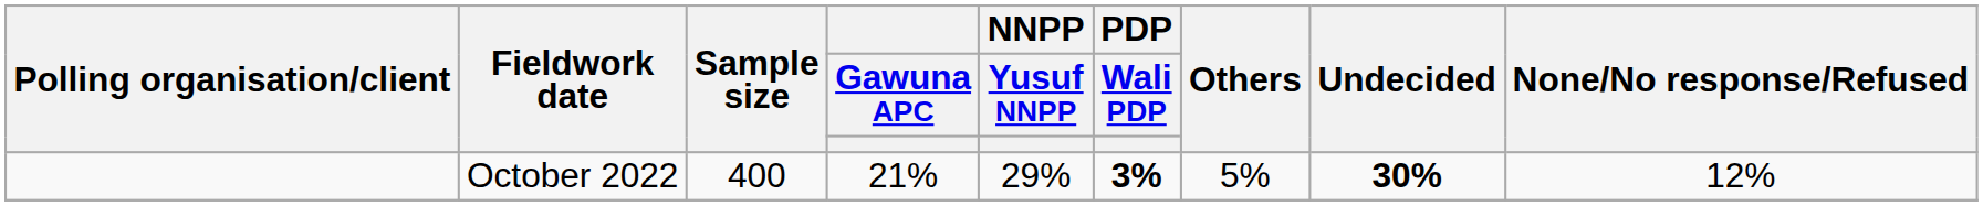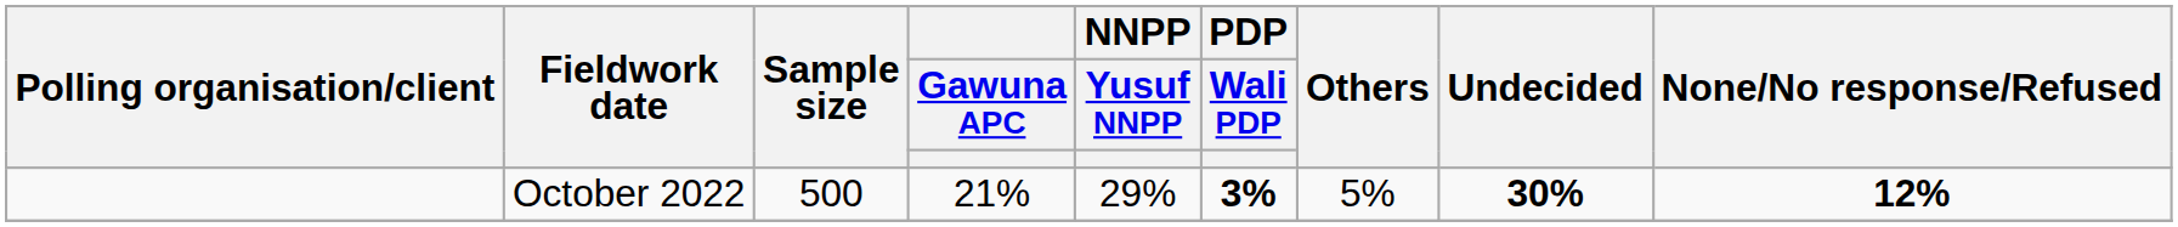October 2022 | Sample size: 400 -> 500
October 2022 | None/No response/Refused: normal -> bold
